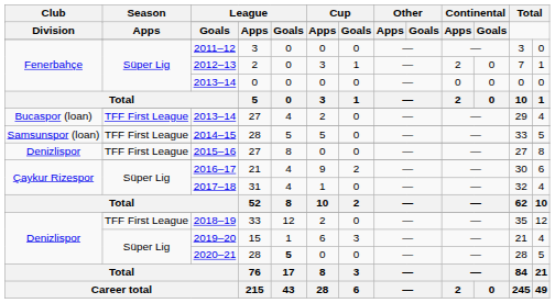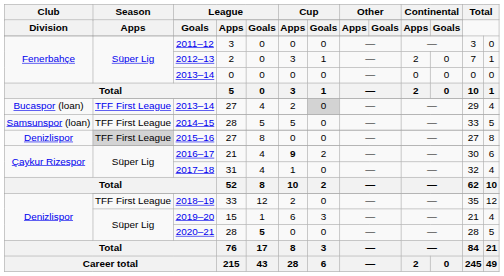Bucaspor (loan) / 2013–14 | column 7: no background -> lightgrey background
2015–16 | Season: no background -> lightgrey background
2016–17 | column 6: normal -> bold
